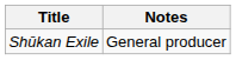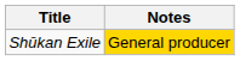Shūkan Exile | Notes: no background -> gold background
